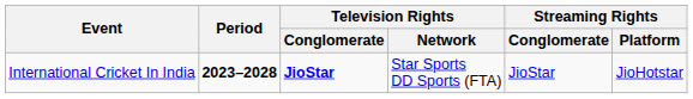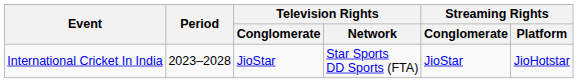International Cricket In India | Period: bold -> normal
International Cricket In India | Television Rights / Conglomerate: bold -> normal
